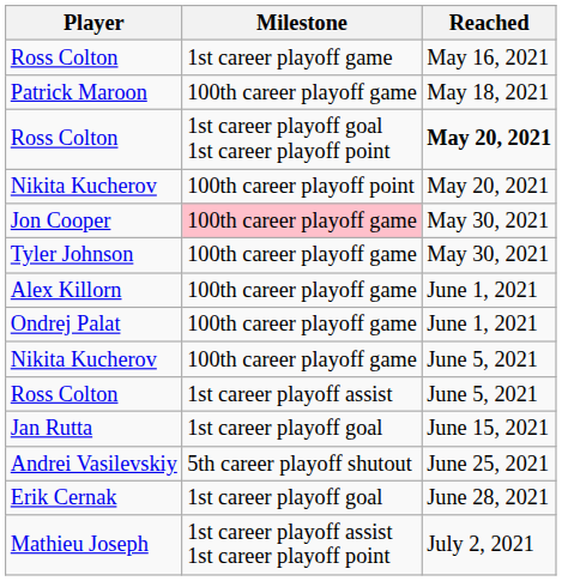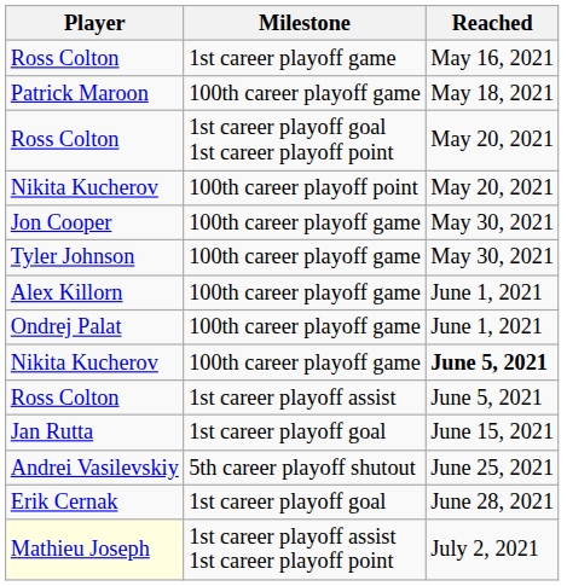row 4 | Reached: bold -> normal
row 6 | Milestone: pink background -> no background
row 10 | Reached: normal -> bold
row 15 | Player: no background -> lightyellow background
